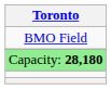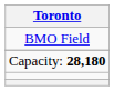row 3 | column 1: lightgreen background -> no background
